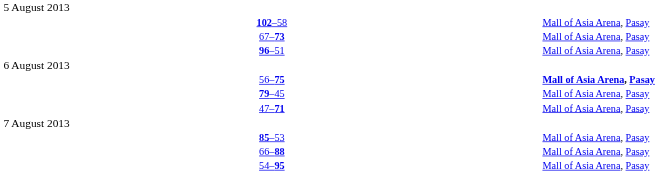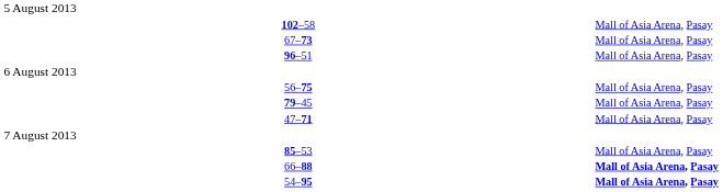56–75 | column 3: bold -> normal
66–88 | column 3: normal -> bold
54–95 | column 3: normal -> bold
